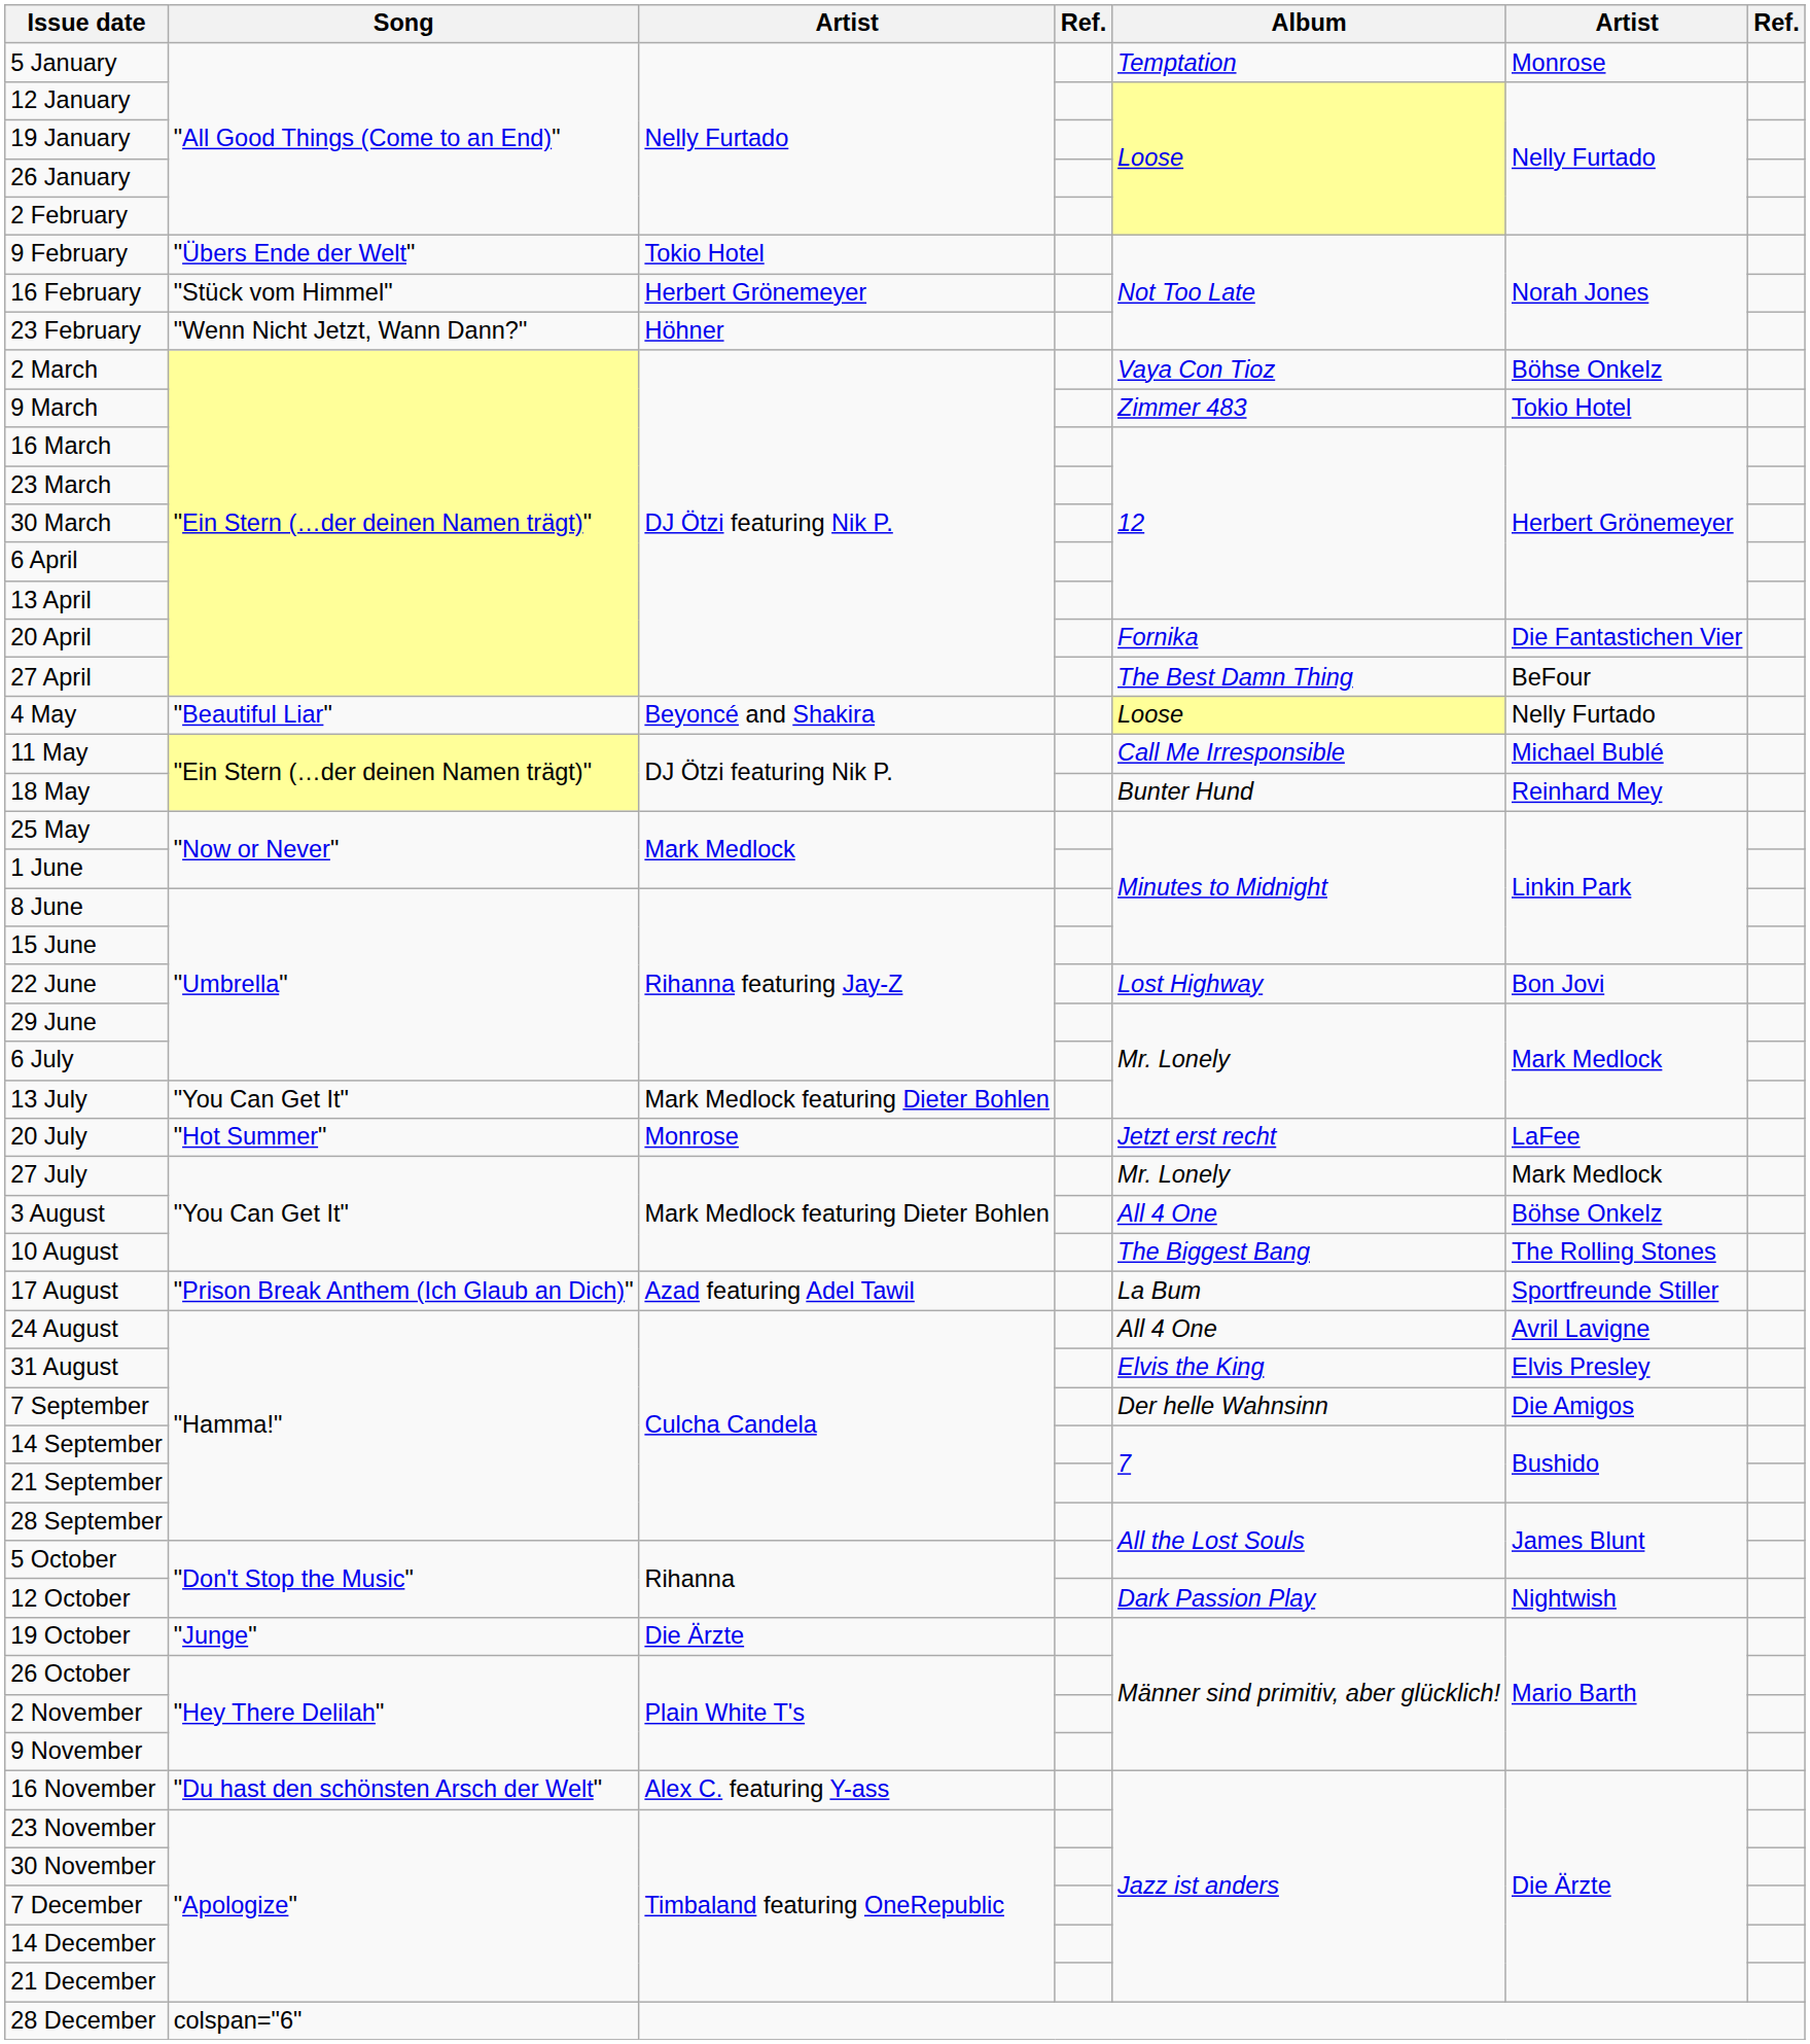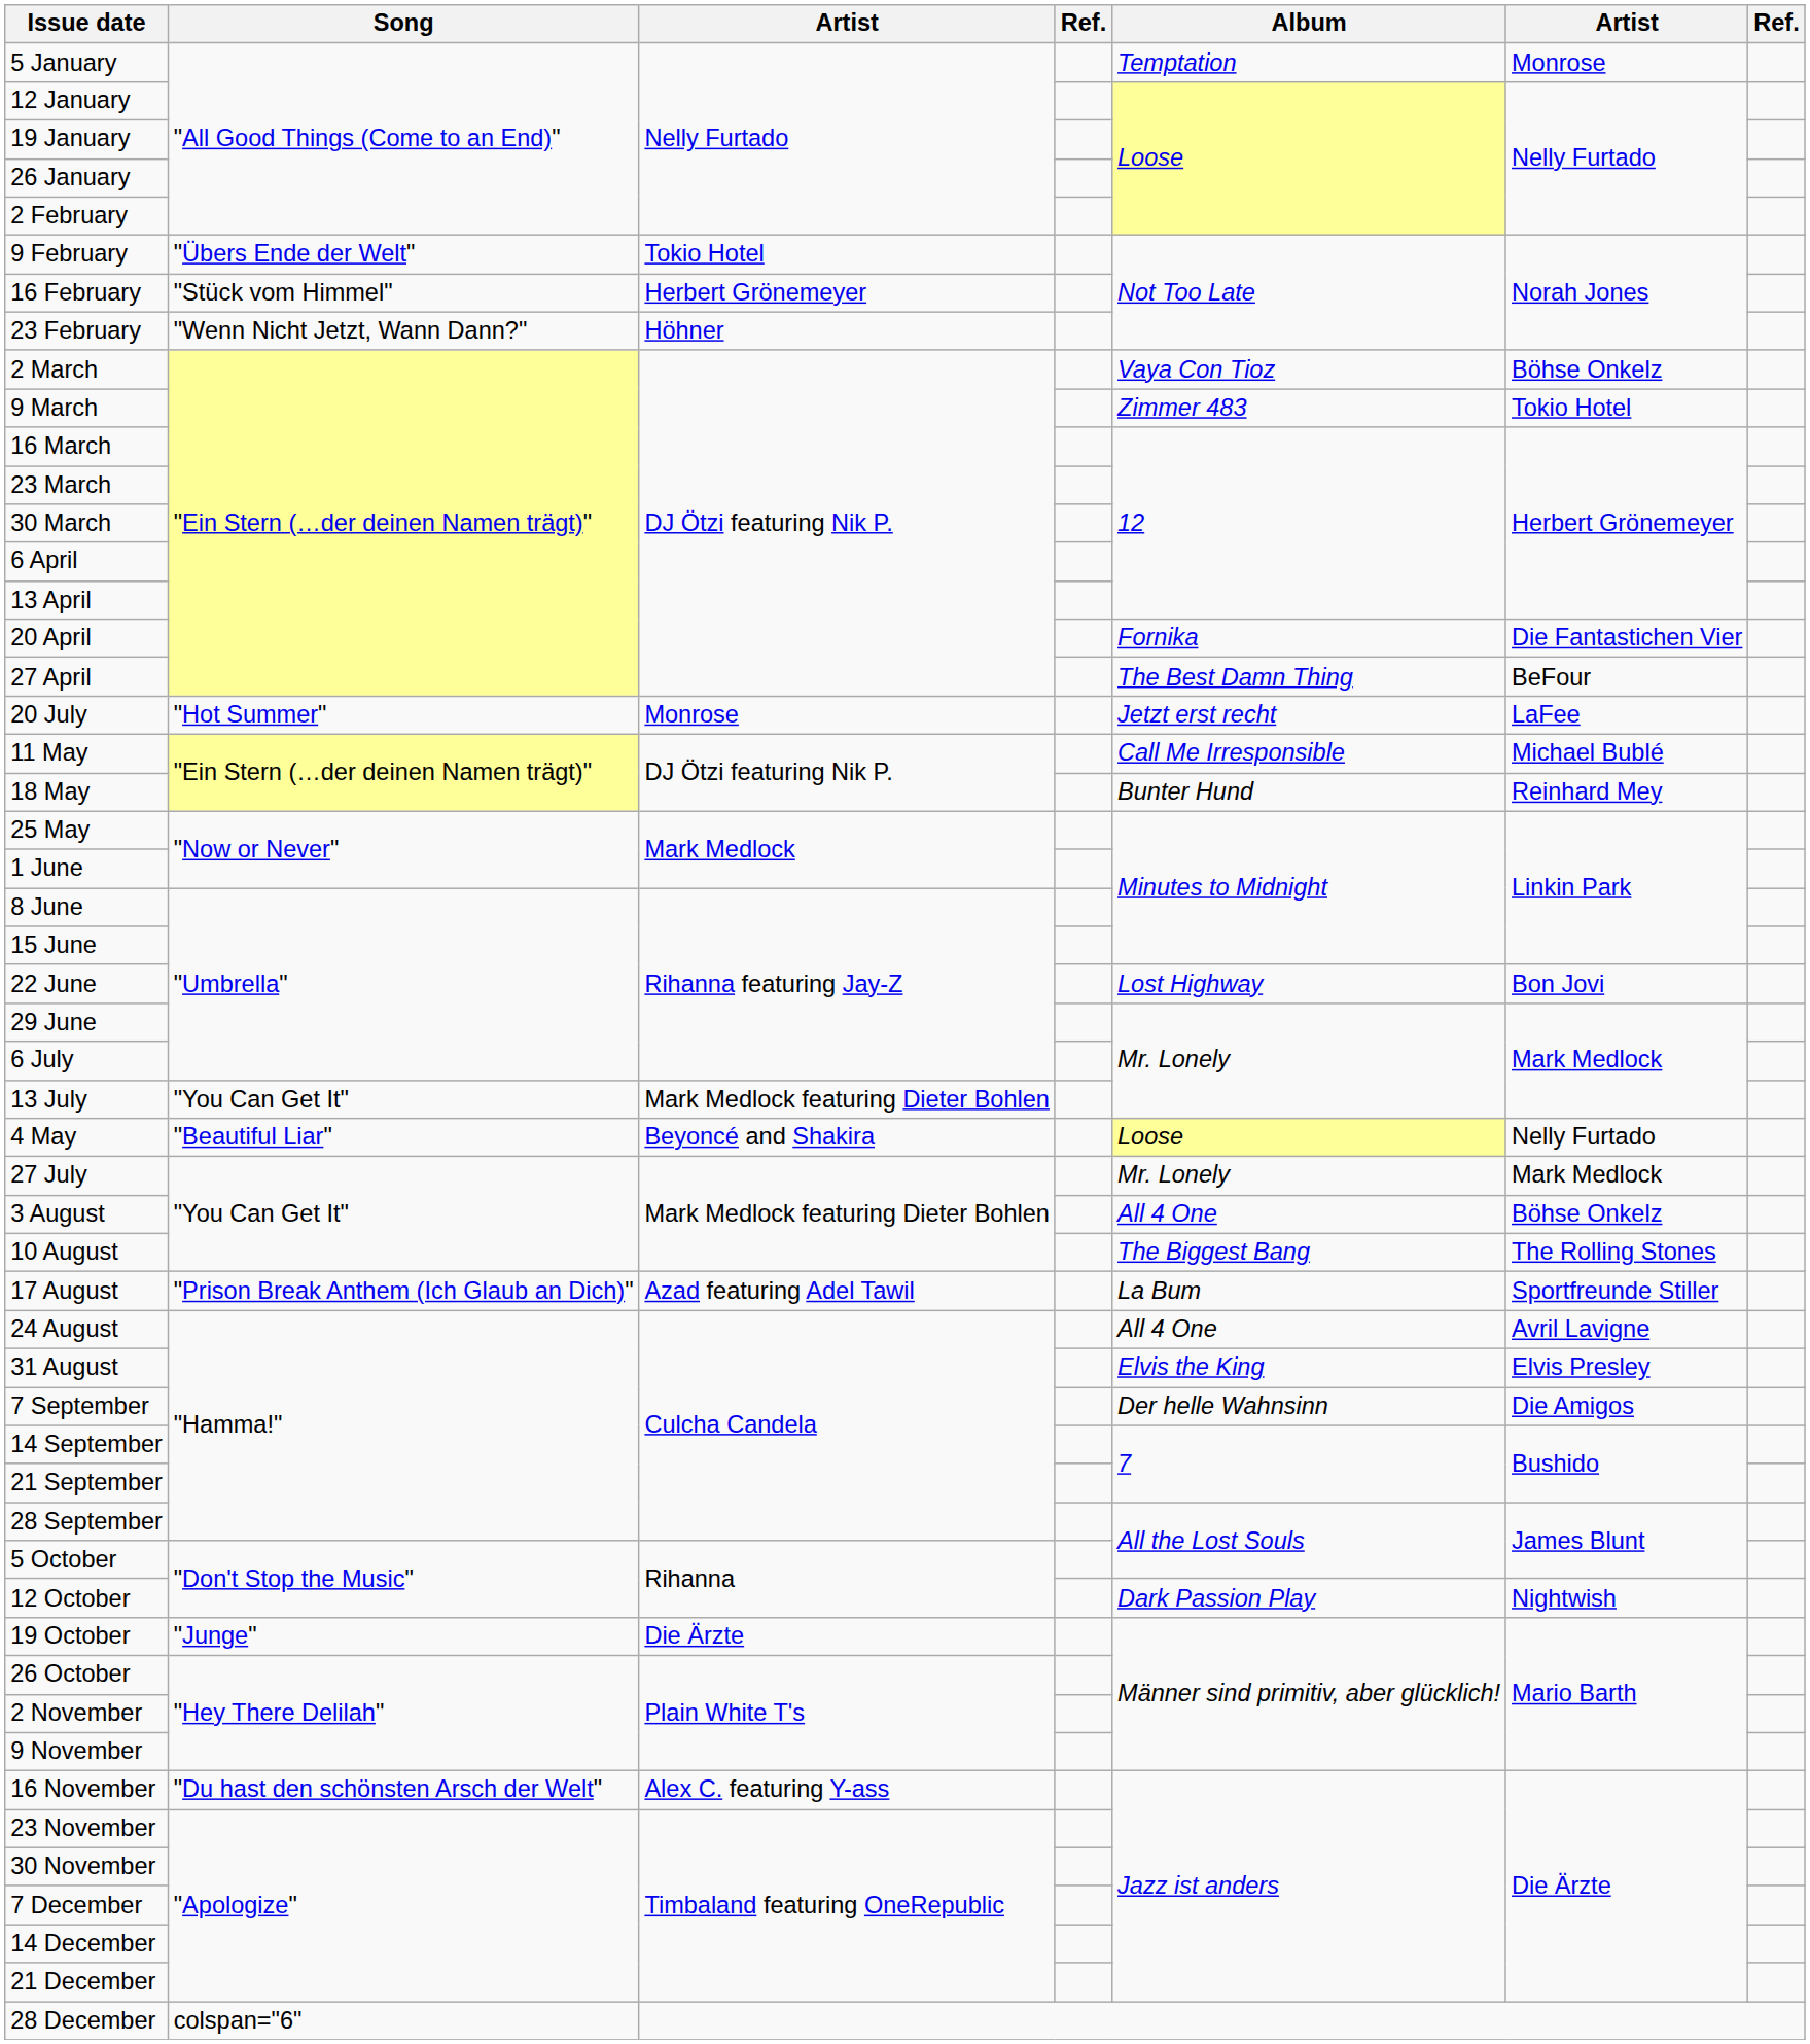rows swapped: 4 May <-> 20 July
